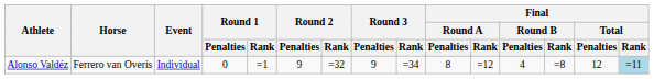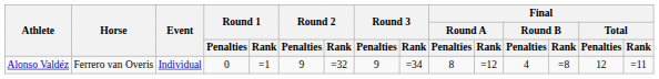Alonso Valdéz | Final / Total / Rank: lightblue background -> no background
